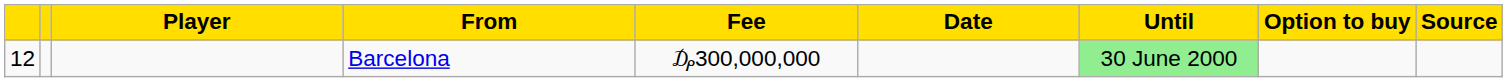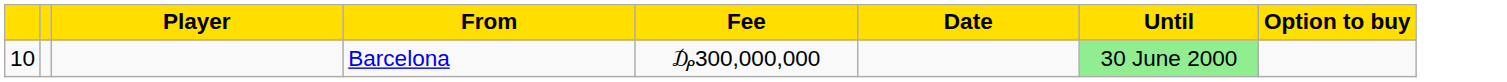- column: Source
Barcelona | column 1: 12 -> 10
